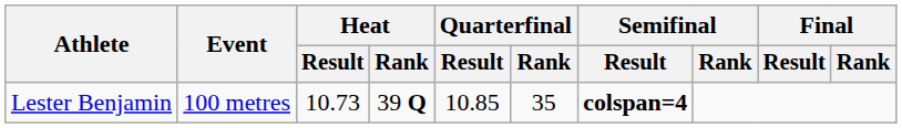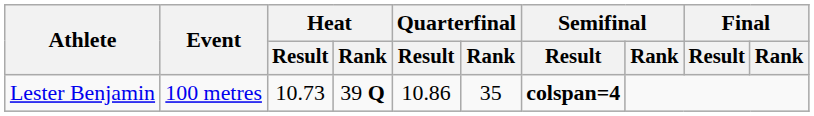Lester Benjamin | Quarterfinal / Result: 10.85 -> 10.86
